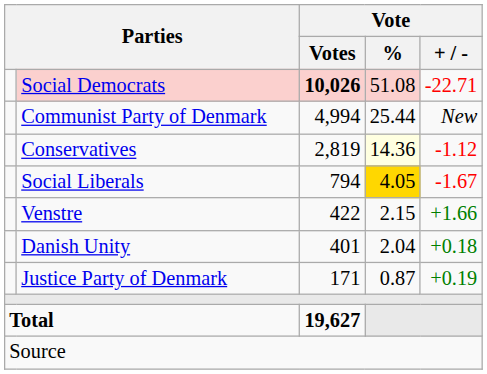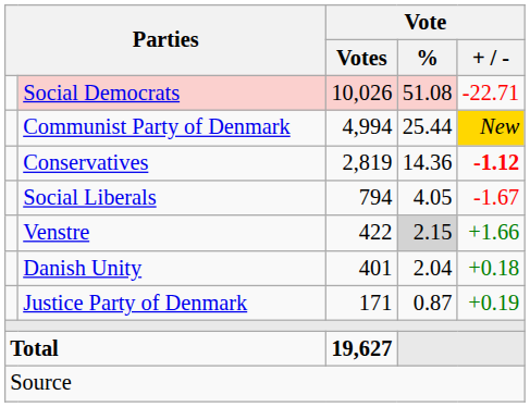Social Democrats | Vote / Votes: bold -> normal
Communist Party of Denmark | Vote / + / -: no background -> gold background
Conservatives | Vote / %: lightyellow background -> no background
Conservatives | Vote / + / -: normal -> bold
Social Liberals | Vote / %: gold background -> no background
Venstre | Vote / %: no background -> lightgrey background
